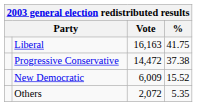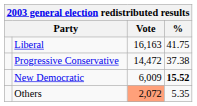New Democratic | %: normal -> bold
Others | Vote: no background -> lightsalmon background
